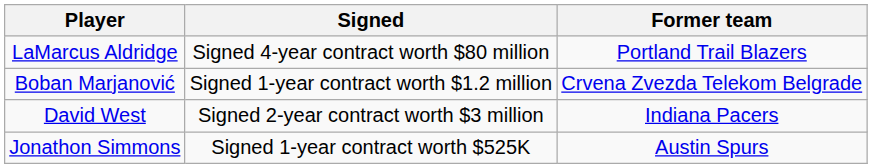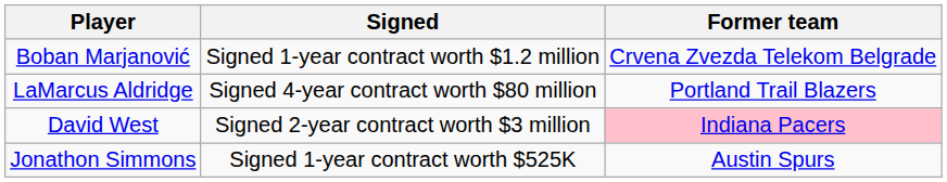rows swapped: LaMarcus Aldridge <-> Boban Marjanović
David West | Former team: no background -> pink background
